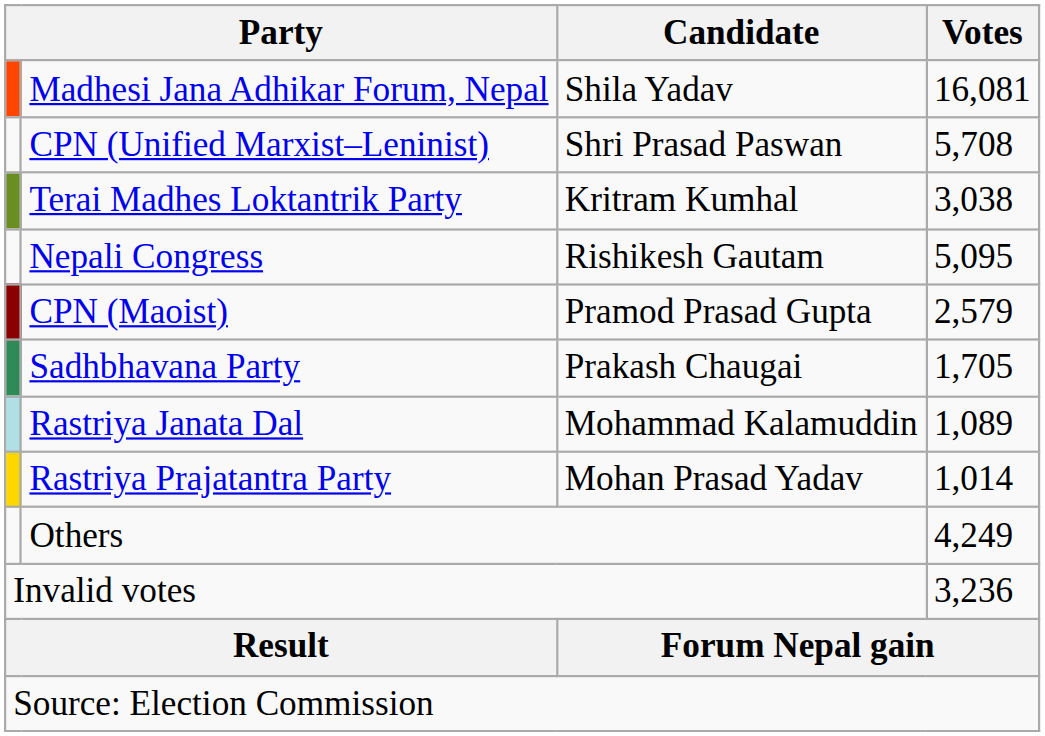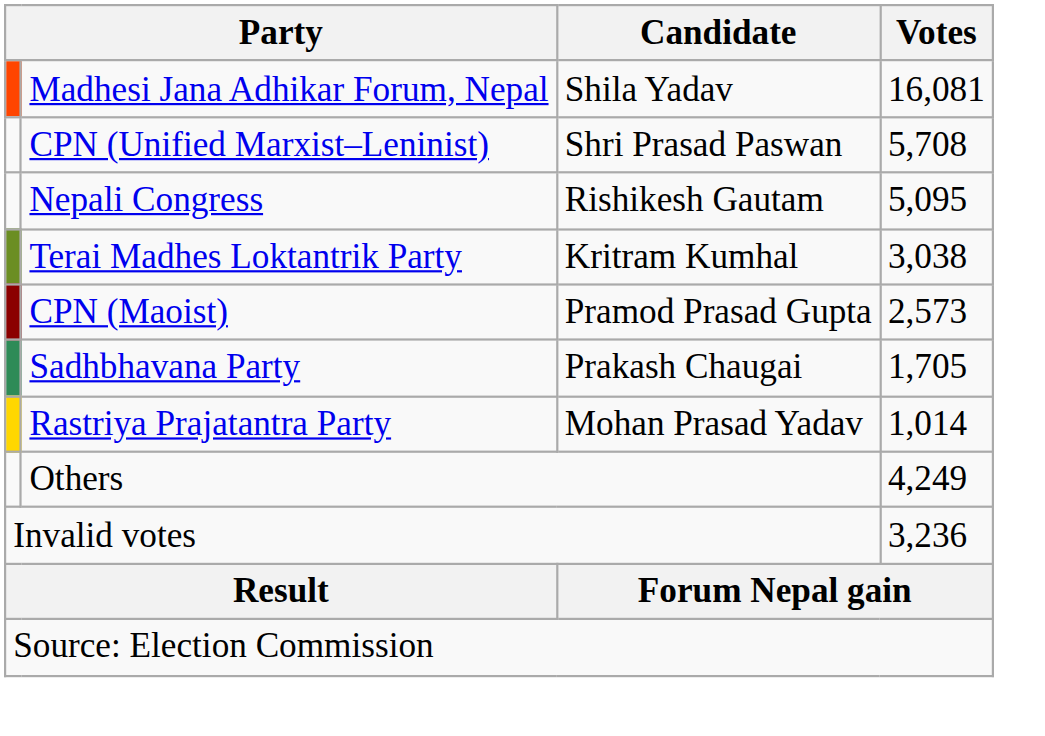rows swapped: Nepali Congress <-> Terai Madhes Loktantrik Party
CPN (Maoist) | Votes: 2,579 -> 2,573
- row: Rastriya Janata Dal | Mohammad Kalamuddin | 1,089
